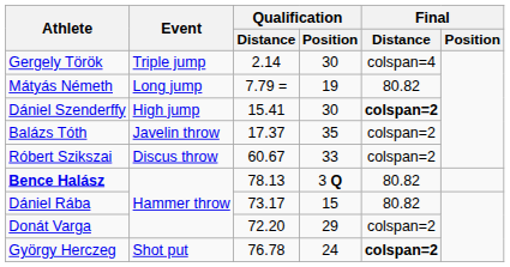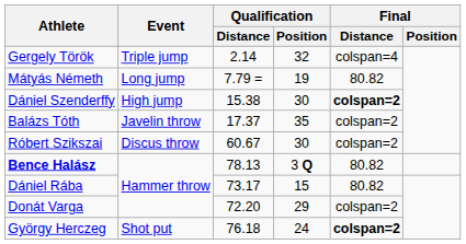Gergely Török | Qualification / Position: 30 -> 32
Dániel Szenderffy | Qualification / Distance: 15.41 -> 15.38
Róbert Szikszai | Qualification / Position: 33 -> 30
György Herczeg | Qualification / Distance: 76.78 -> 76.18
